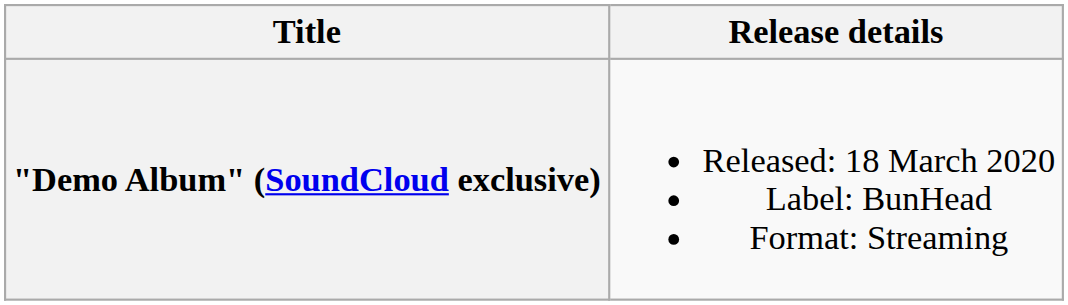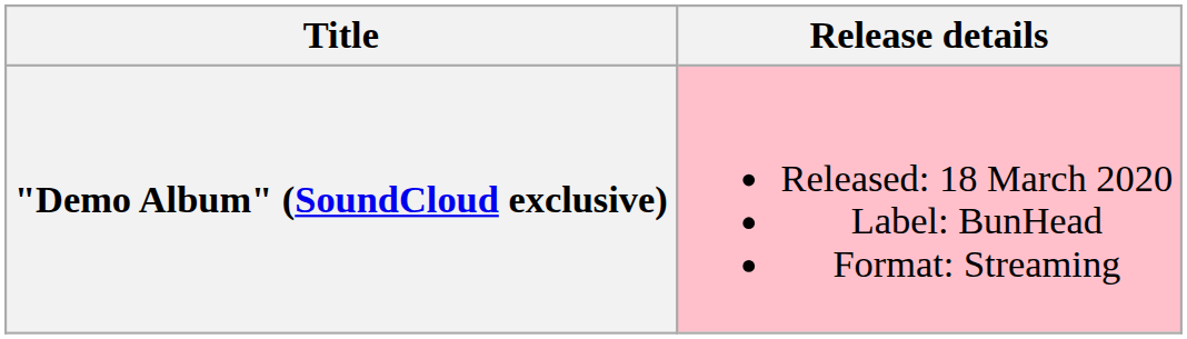"Demo Album" (SoundCloud exclusive) | Release details: no background -> pink background
